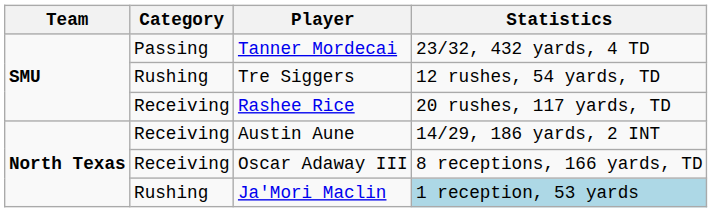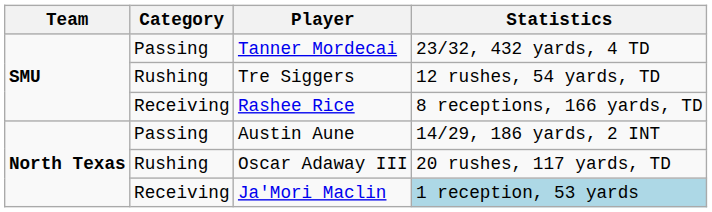Rashee Rice | Statistics: 20 rushes, 117 yards, TD -> 8 receptions, 166 yards, TD
Austin Aune | Category: Receiving -> Passing
Oscar Adaway III | Category: Receiving -> Rushing
Oscar Adaway III | Statistics: 8 receptions, 166 yards, TD -> 20 rushes, 117 yards, TD
Ja'Mori Maclin | Category: Rushing -> Receiving
